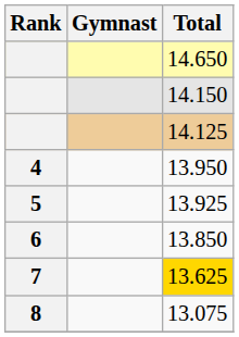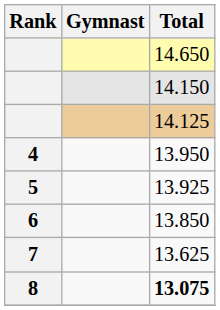13.625 | Total: gold background -> no background
13.075 | Total: normal -> bold
